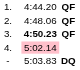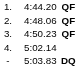3. | column 2: bold -> normal
4. | column 2: pink background -> no background
